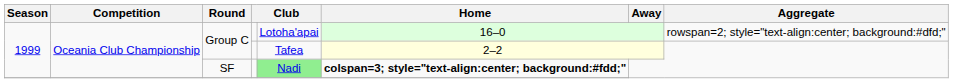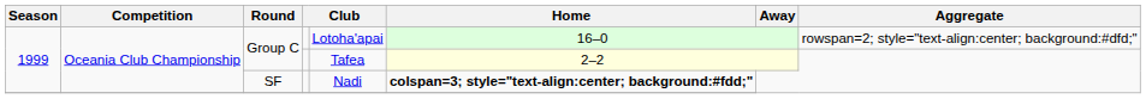SF | column 5: lightgreen background -> no background
